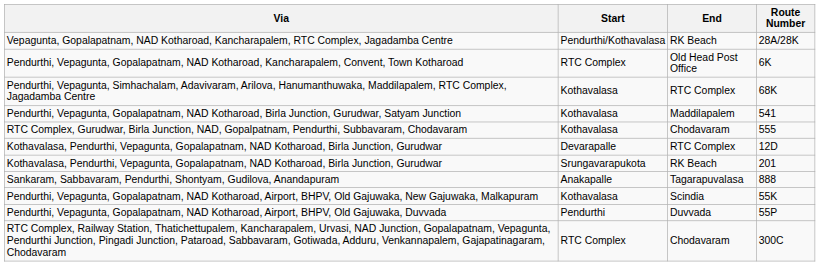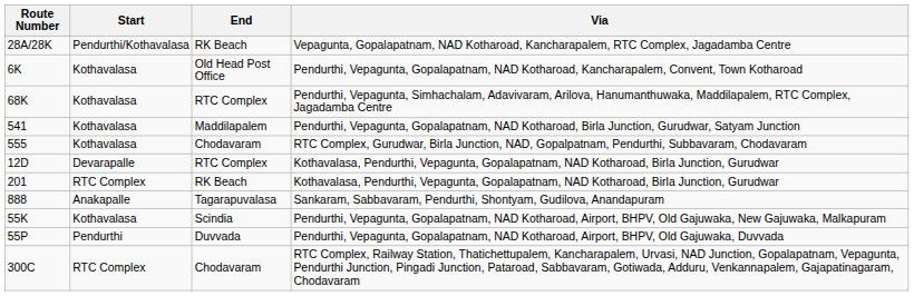columns swapped: Route Number <-> Via
row 3 | Start: RTC Complex -> Kothavalasa
row 8 | Start: Srungavarapukota -> RTC Complex
